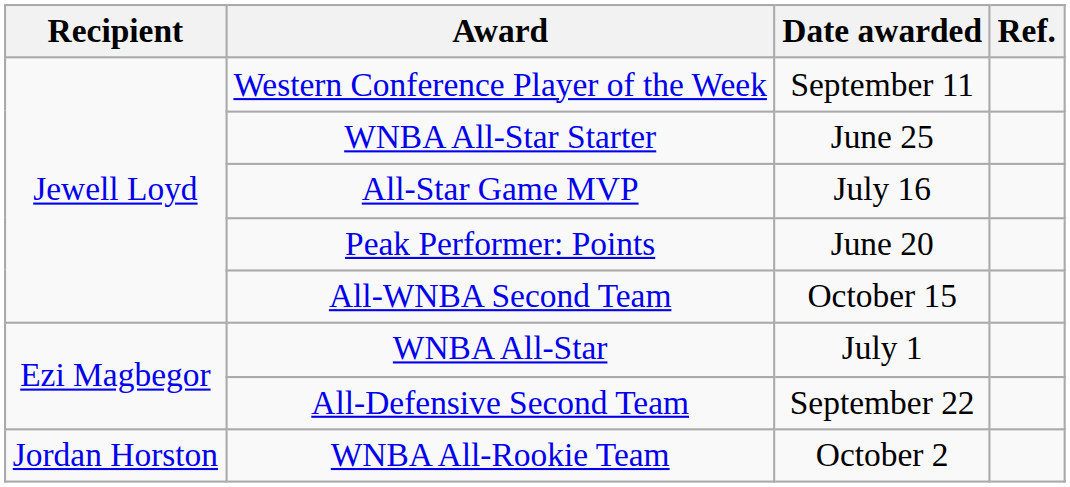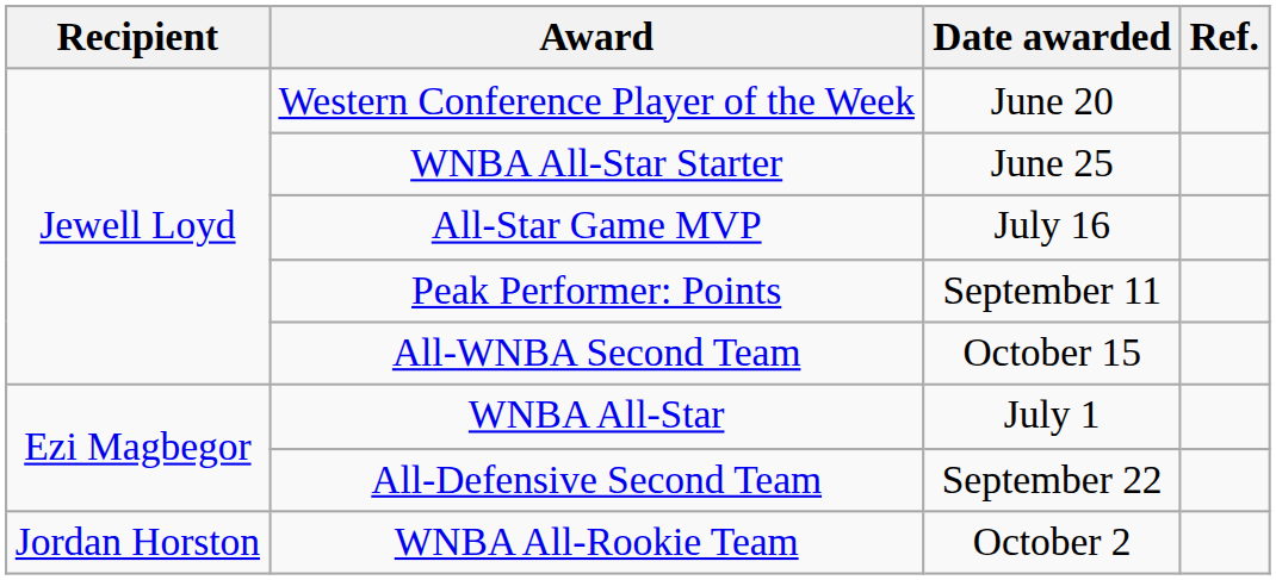Western Conference Player of the Week | Date awarded: September 11 -> June 20
Peak Performer: Points | Date awarded: June 20 -> September 11
